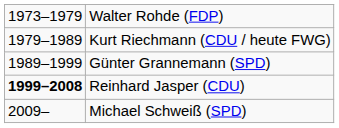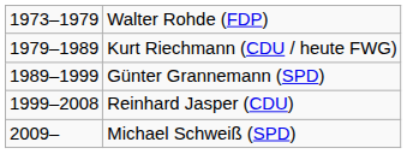Reinhard Jasper (CDU) | column 1: bold -> normal
